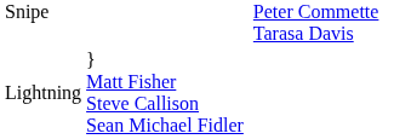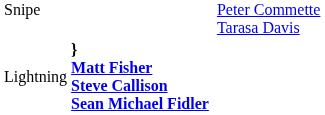Lightning | column 2: normal -> bold
